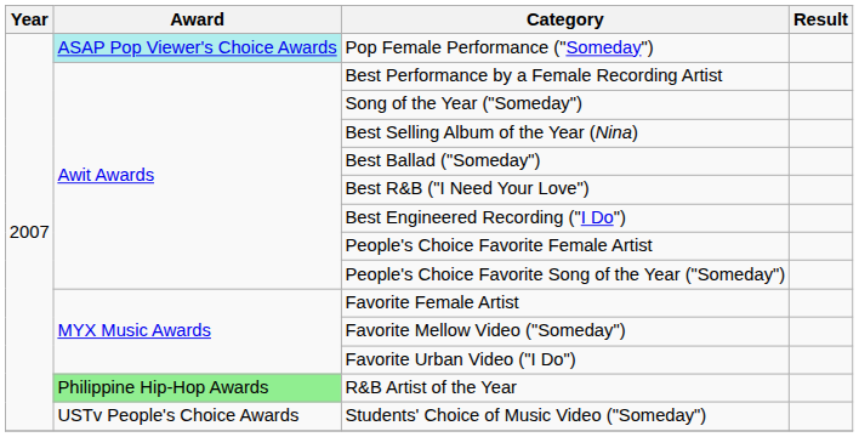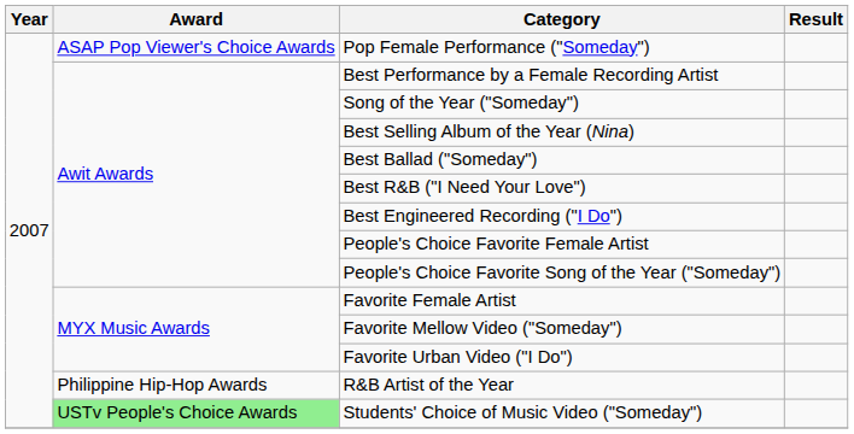Pop Female Performance ("Someday") | Award: paleturquoise background -> no background
R&B Artist of the Year | Award: lightgreen background -> no background
Students' Choice of Music Video ("Someday") | Award: no background -> lightgreen background
